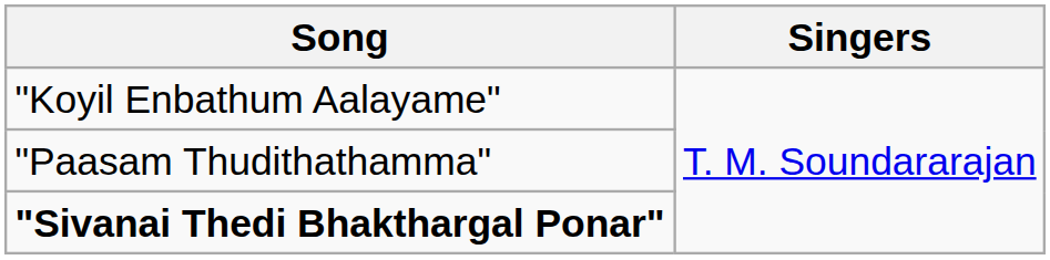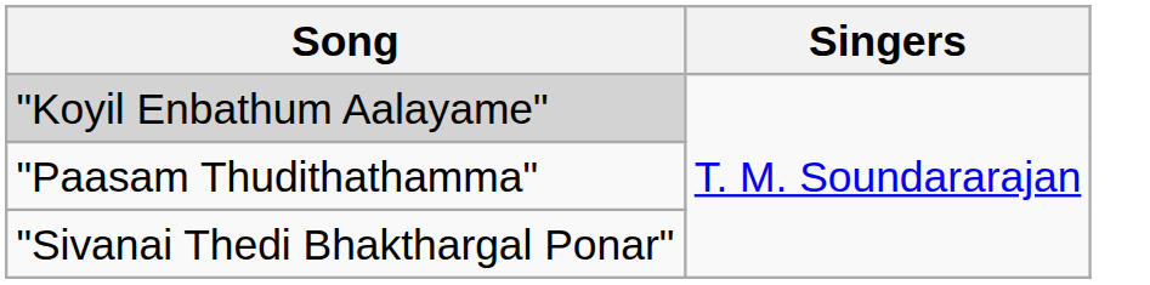"Koyil Enbathum Aalayame" | Song: no background -> lightgrey background
"Sivanai Thedi Bhakthargal Ponar" | Song: bold -> normal
